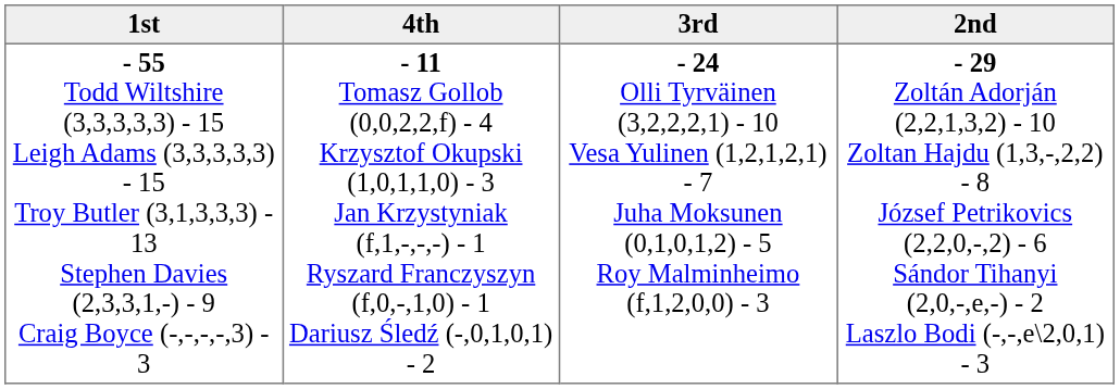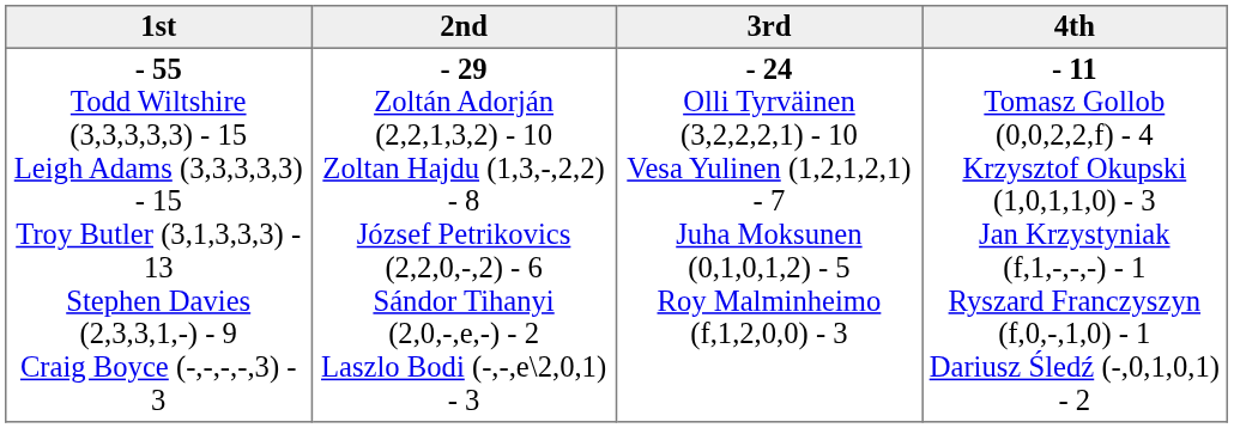columns swapped: 2nd <-> 4th
